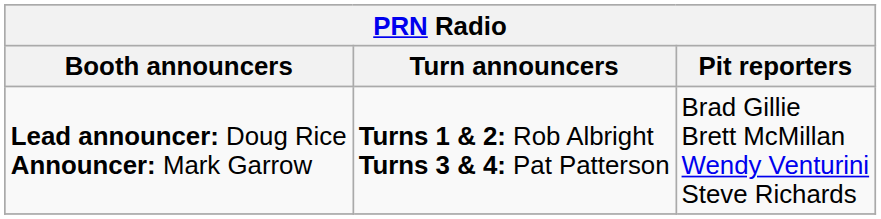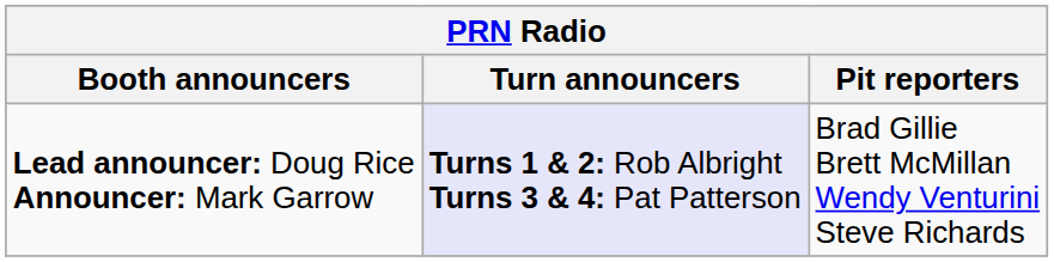Lead announcer: Doug Rice Announcer: Mark Garrow | Turn announcers: no background -> lavender background
